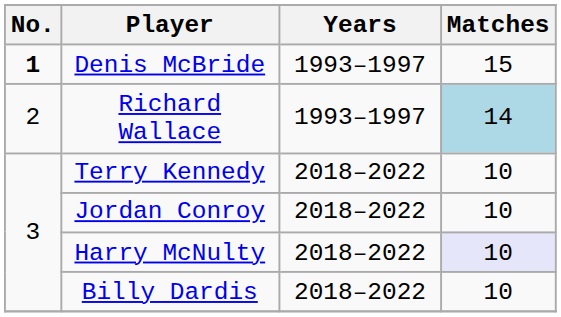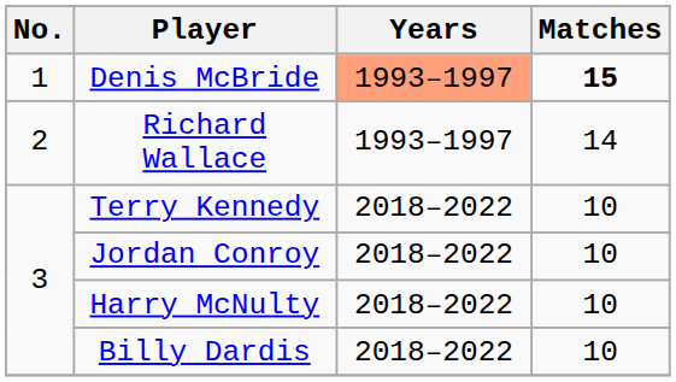Denis McBride | No.: bold -> normal
Denis McBride | Years: no background -> lightsalmon background
Denis McBride | Matches: normal -> bold
Richard Wallace | Matches: lightblue background -> no background
Harry McNulty | Matches: lavender background -> no background
